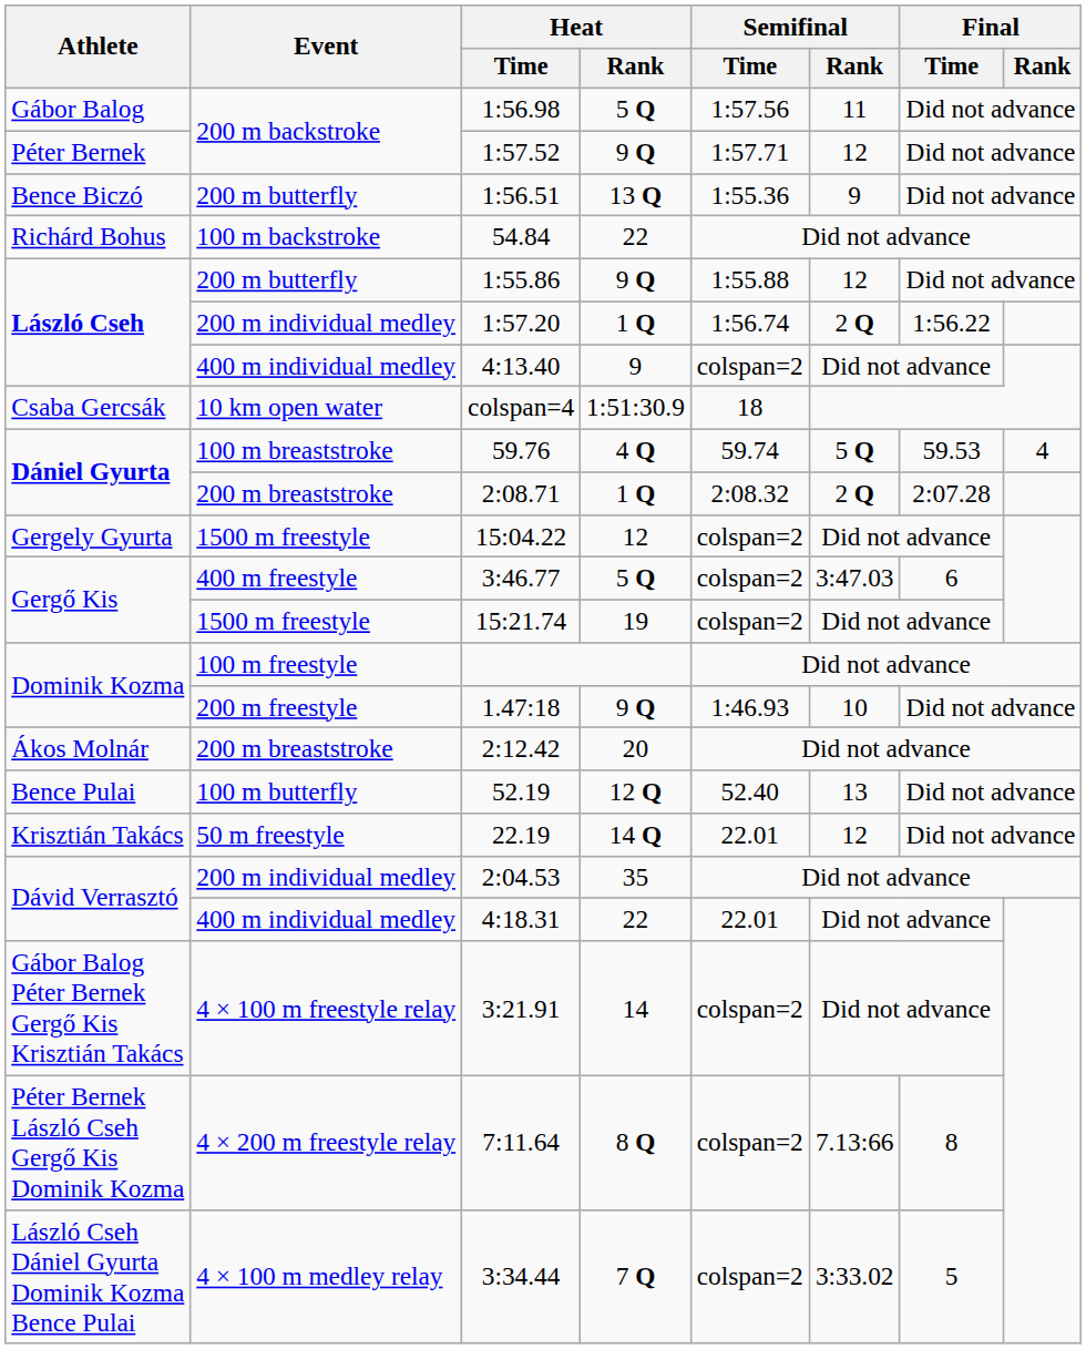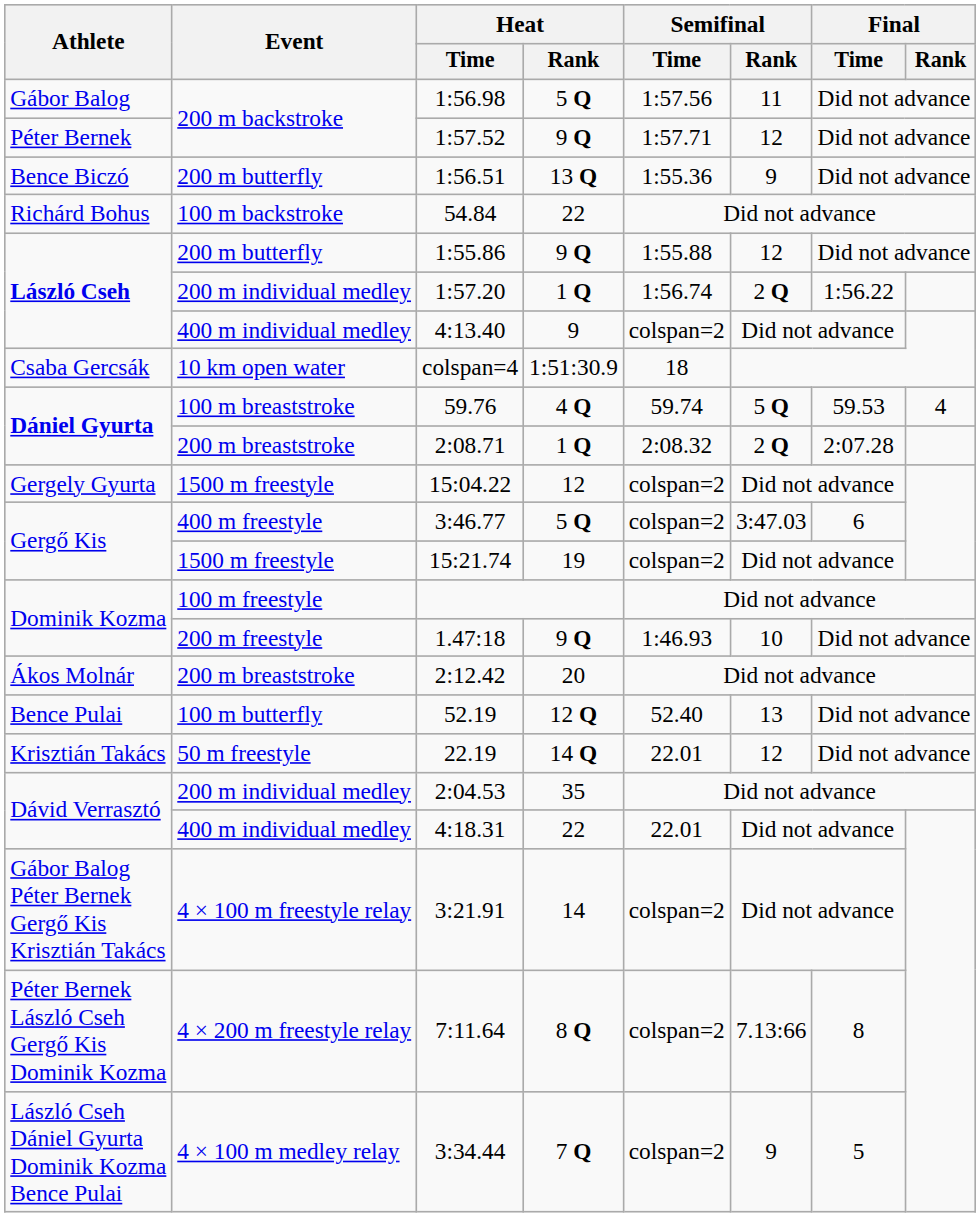3:34.44 | Semifinal / Rank: 3:33.02 -> 9
